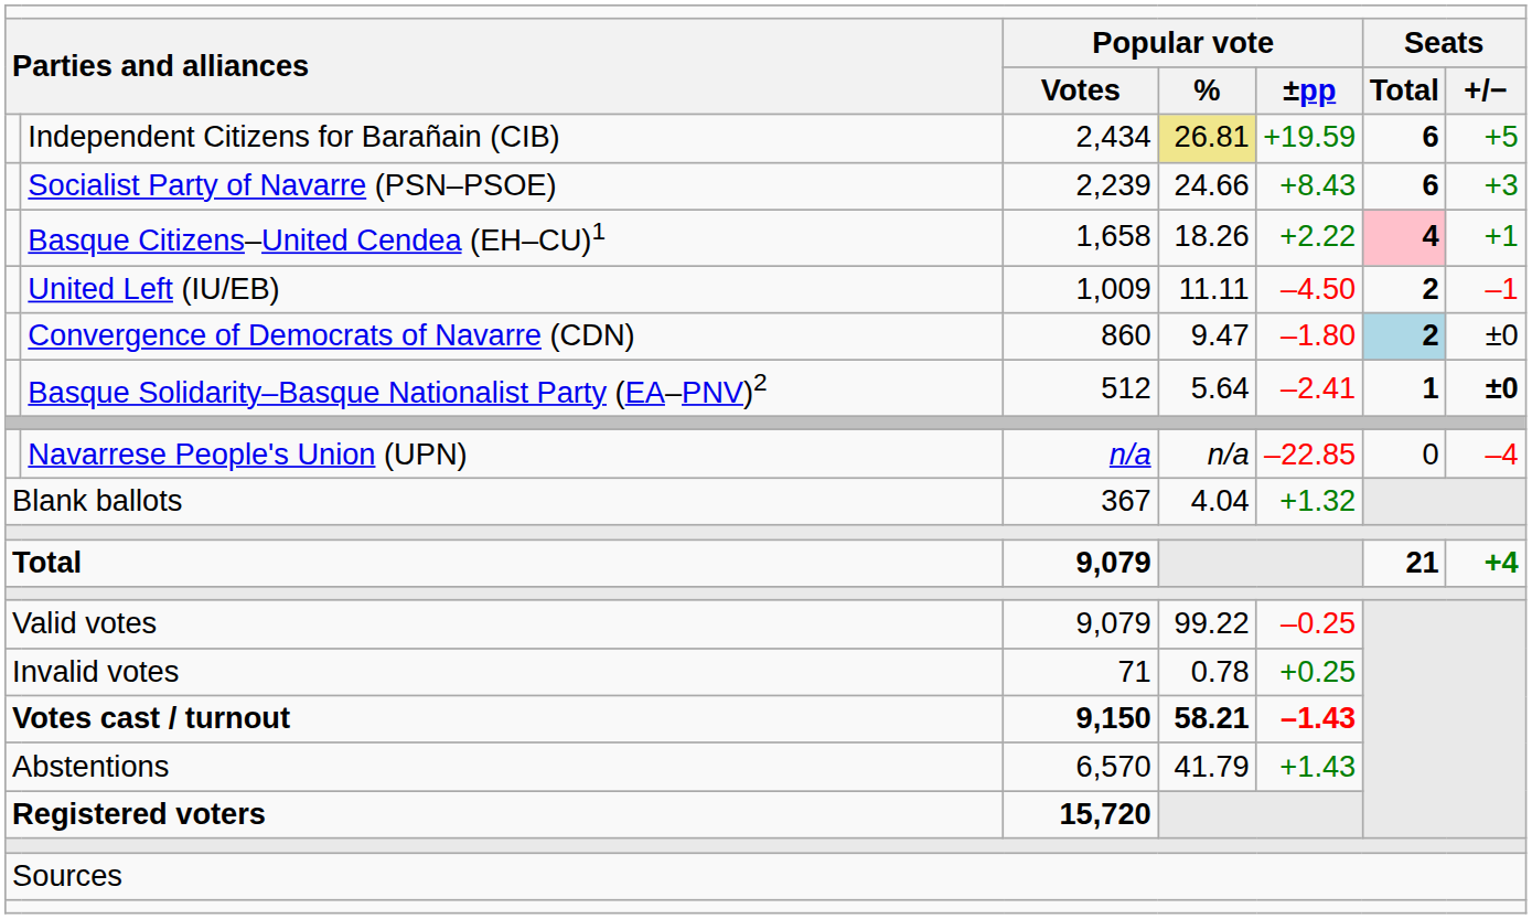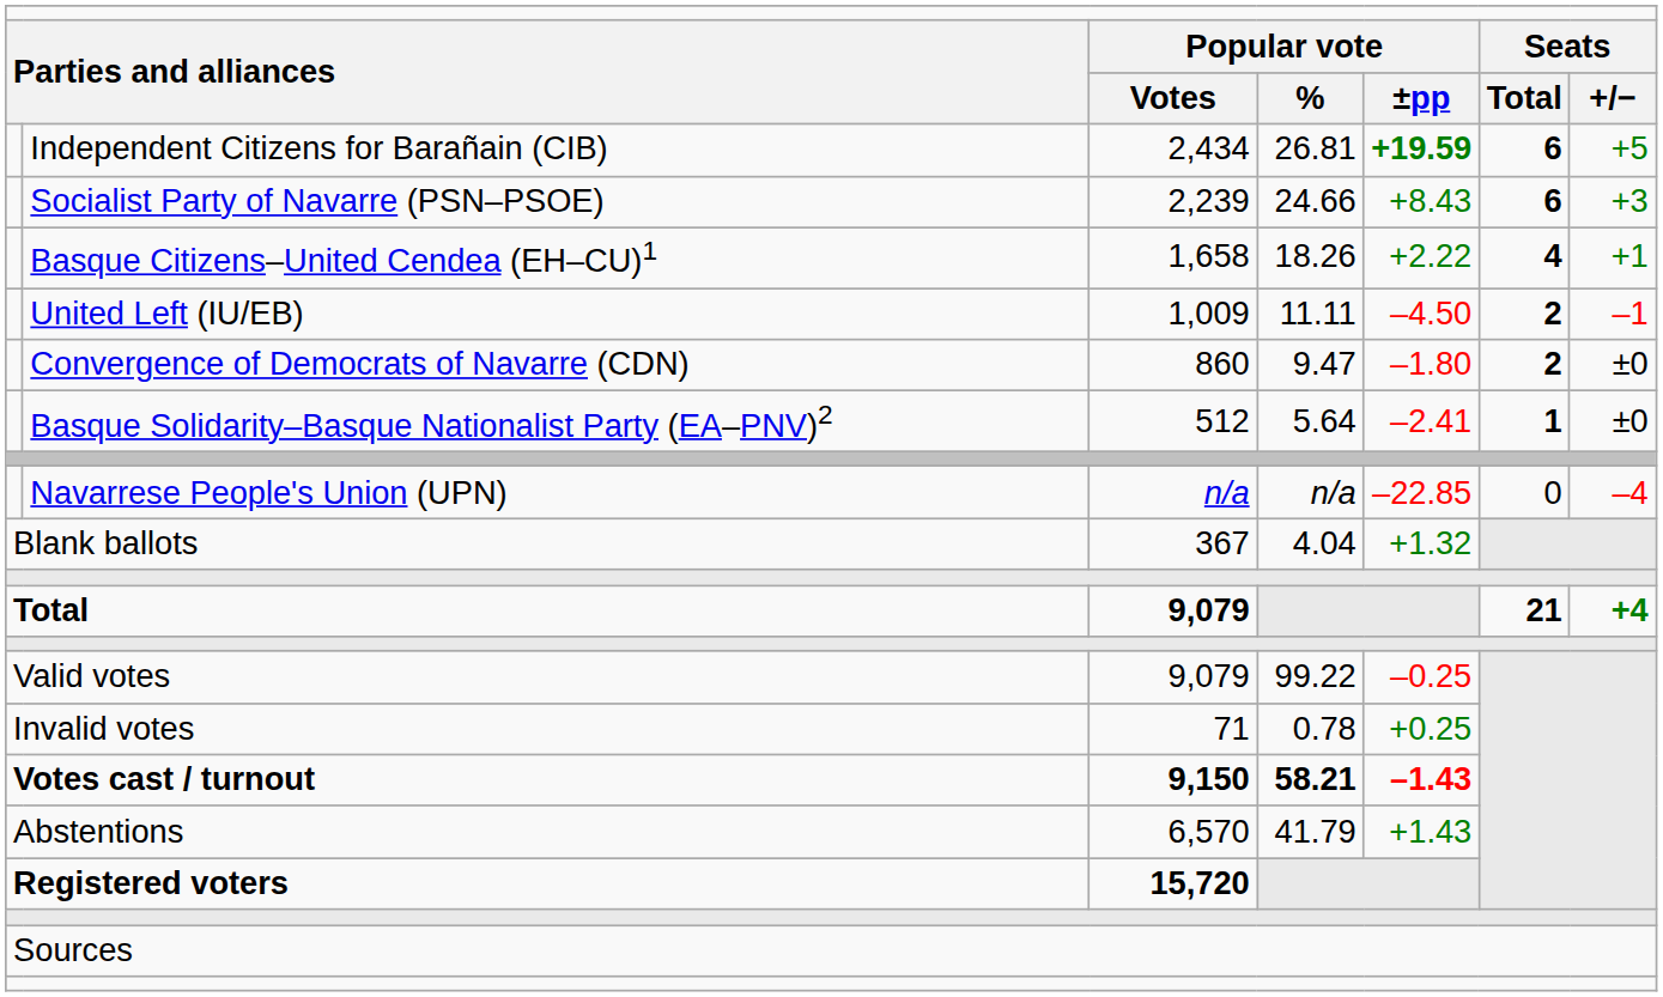Independent Citizens for Barañain (CIB) | column 4: khaki background -> no background
Independent Citizens for Barañain (CIB) | column 5: normal -> bold
Basque Citizens–United Cendea (EH–CU)1 | column 6: pink background -> no background
Convergence of Democrats of Navarre (CDN) | column 6: lightblue background -> no background
Basque Solidarity–Basque Nationalist Party (EA–PNV)2 | column 7: bold -> normal
